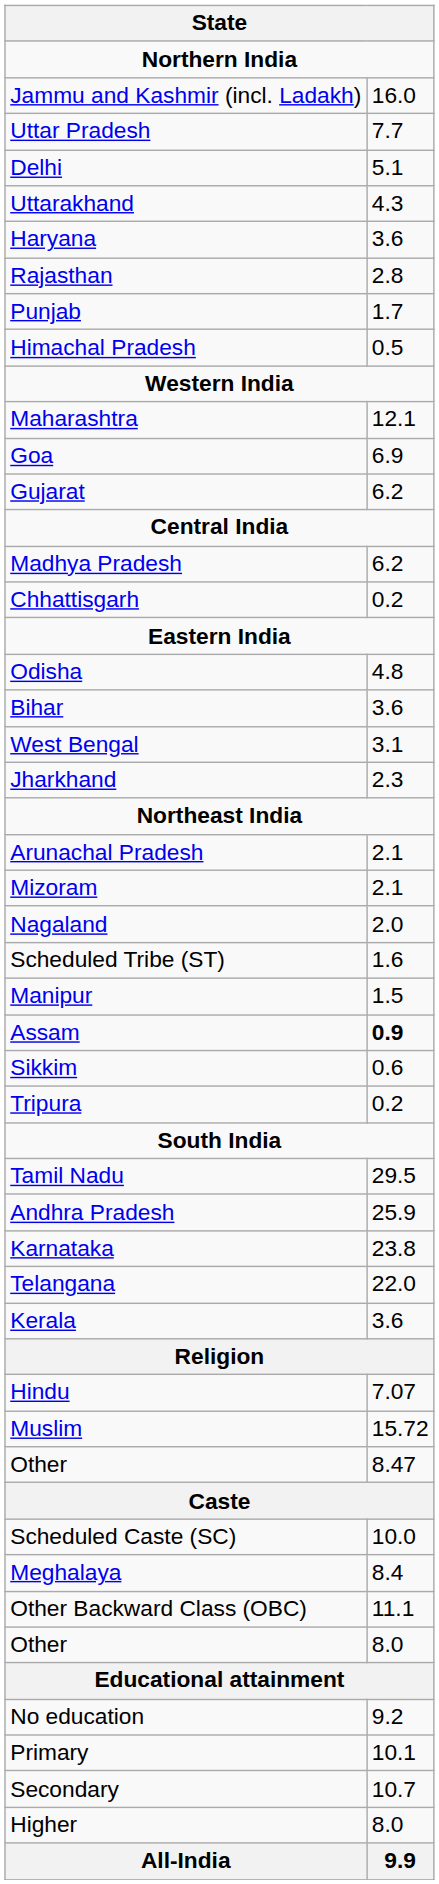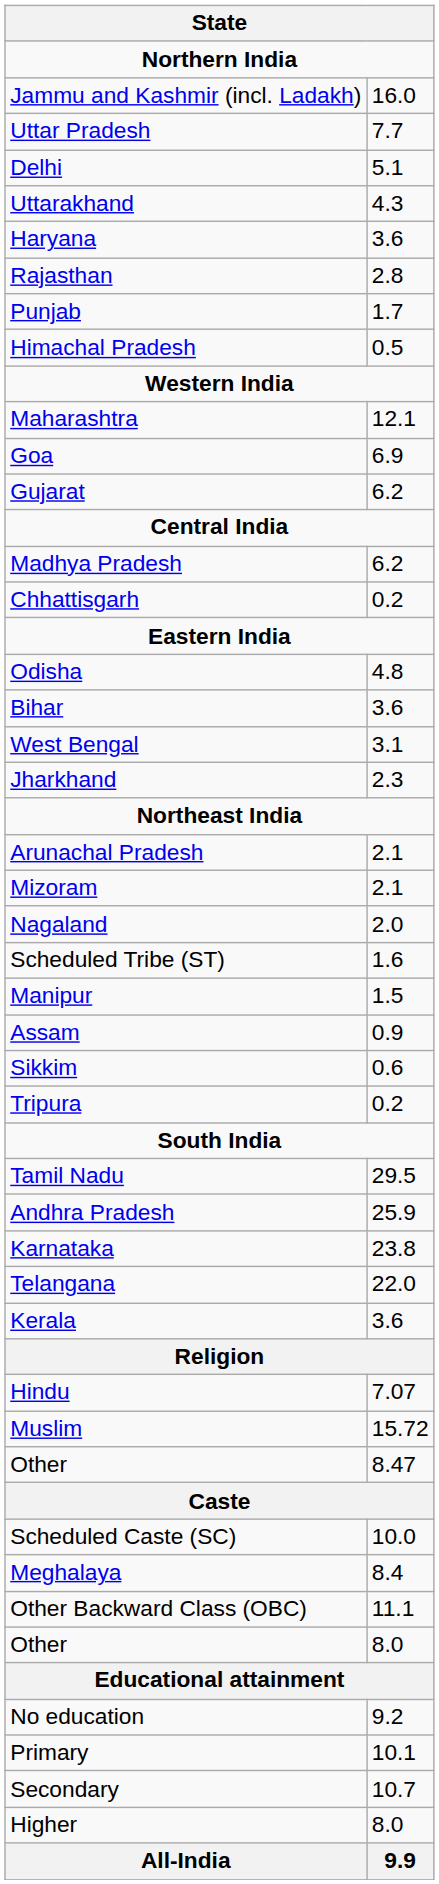row 29 | column 2: bold -> normal
